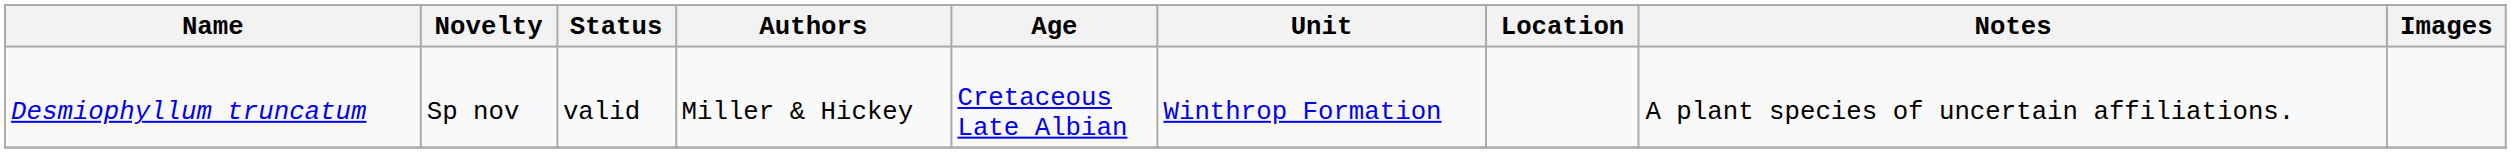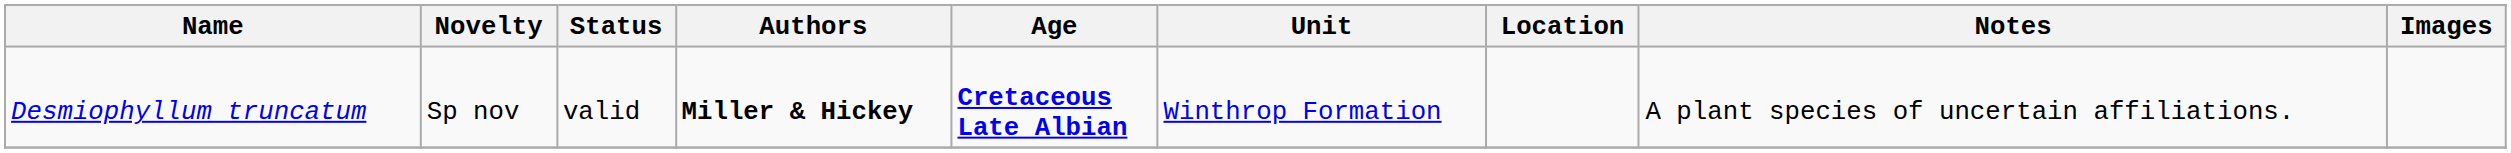Desmiophyllum truncatum | Authors: normal -> bold
Desmiophyllum truncatum | Age: normal -> bold
